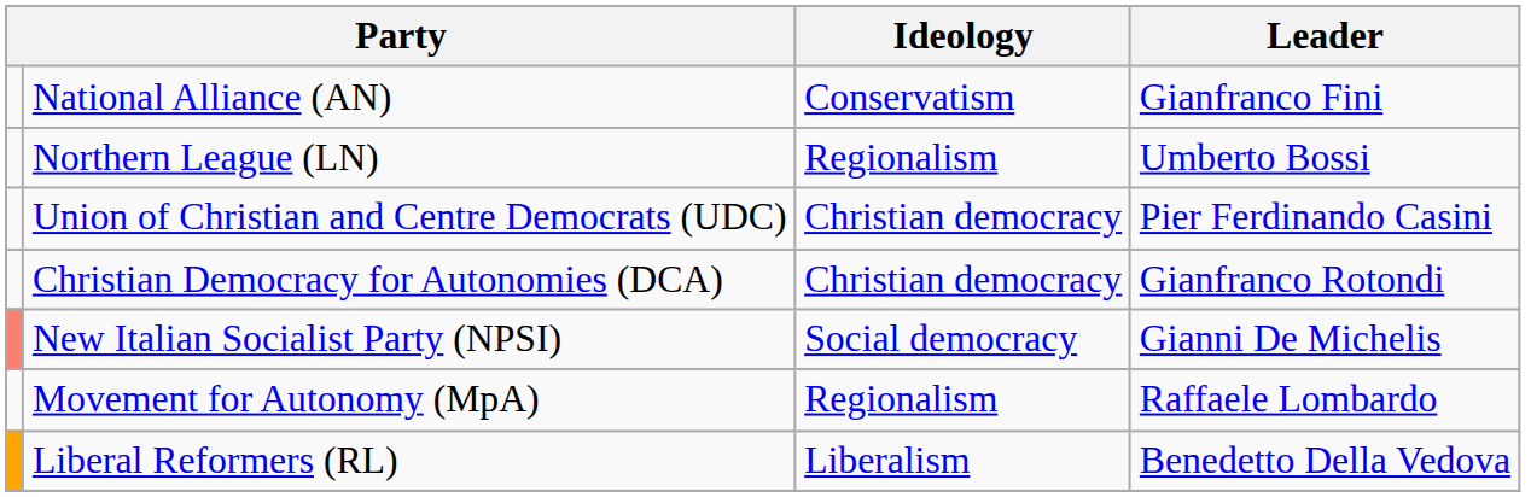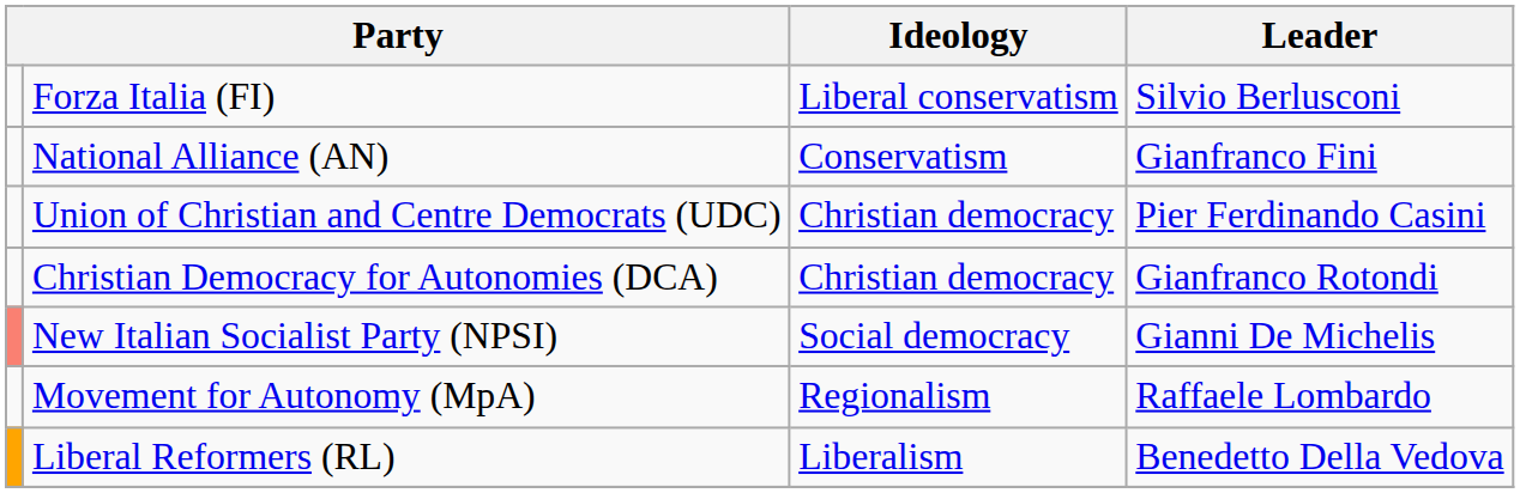+ row: Forza Italia (FI) | Liberal conservatism | Silvio Berlusconi
- row: Northern League (LN) | Regionalism | Umberto Bossi
